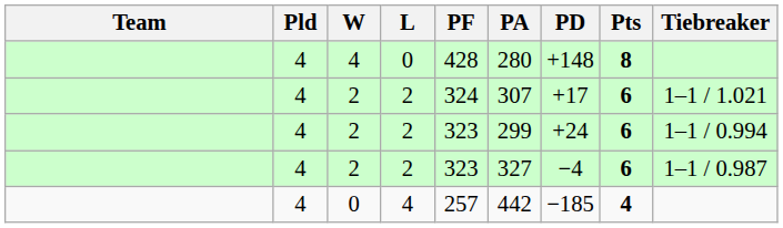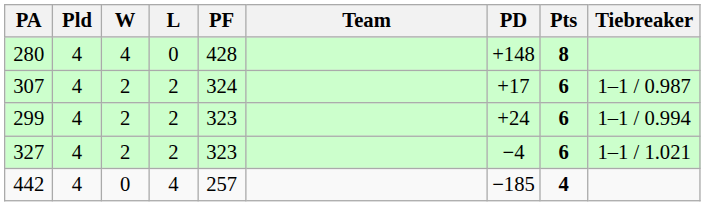columns swapped: Team <-> PA
row 3 | Tiebreaker: 1–1 / 1.021 -> 1–1 / 0.987
row 5 | Tiebreaker: 1–1 / 0.987 -> 1–1 / 1.021
